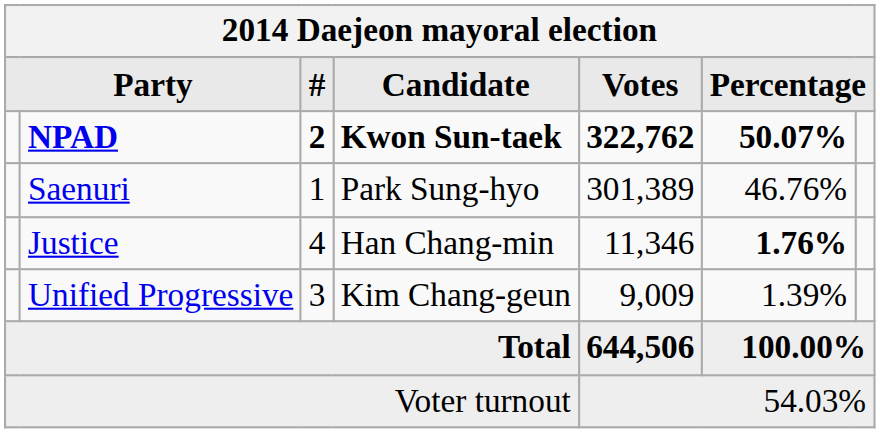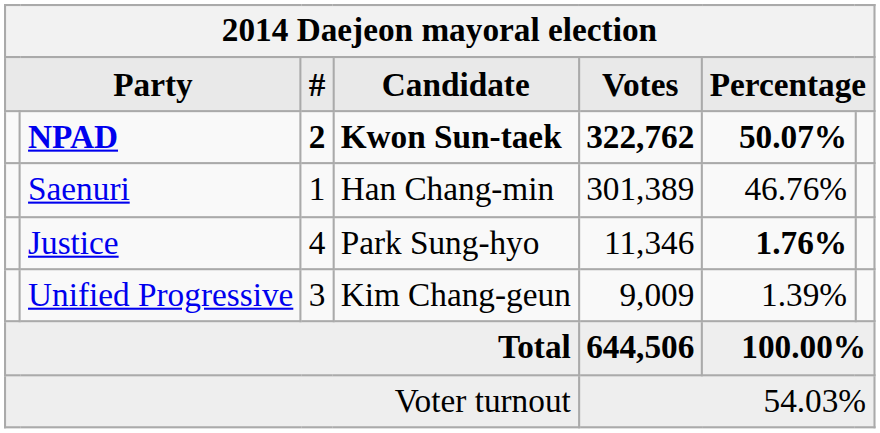Saenuri | Candidate: Park Sung-hyo -> Han Chang-min
Justice | Candidate: Han Chang-min -> Park Sung-hyo
